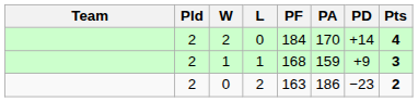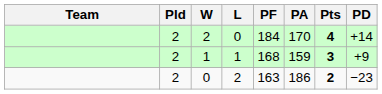columns swapped: PD <-> Pts
